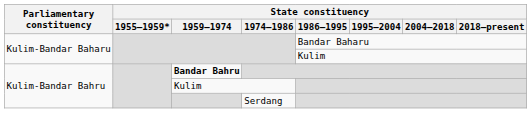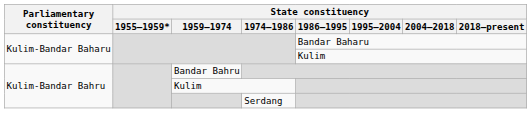Bandar Bahru | State constituency / 1959–1974: bold -> normal
